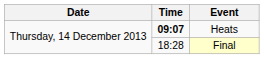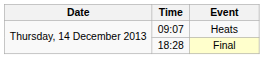Heats | Time: bold -> normal
